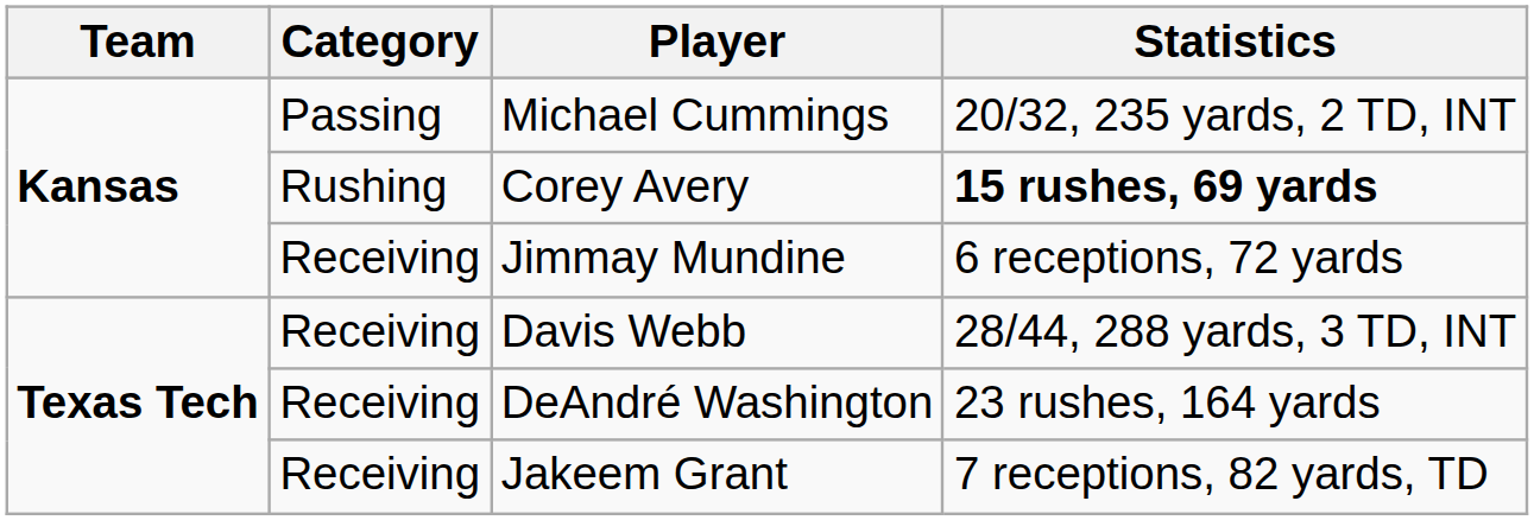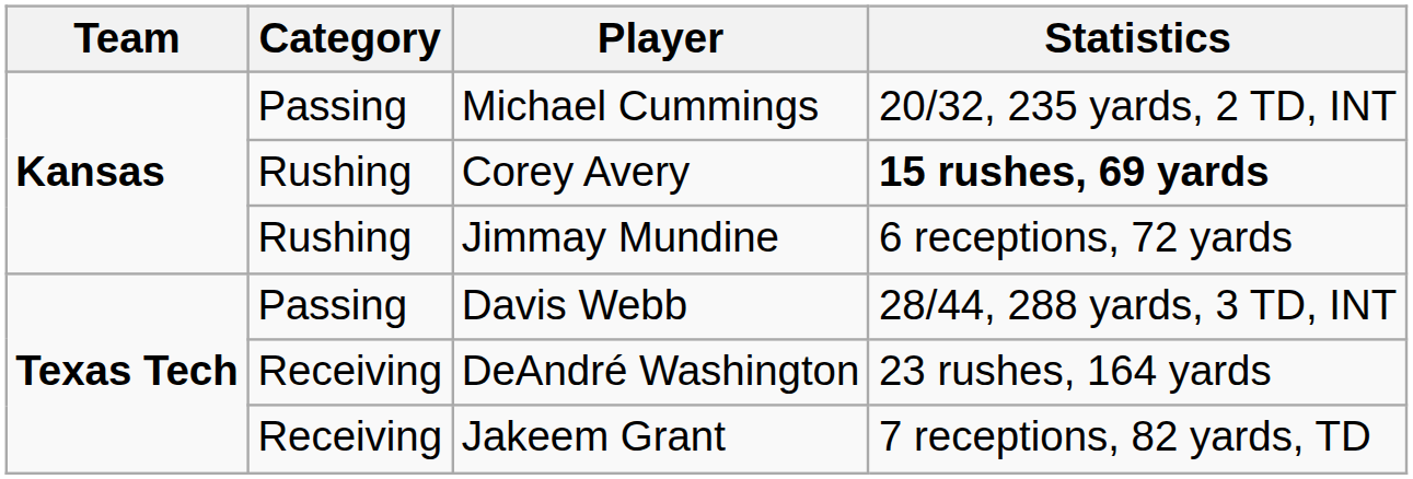Jimmay Mundine | Category: Receiving -> Rushing
Davis Webb | Category: Receiving -> Passing
